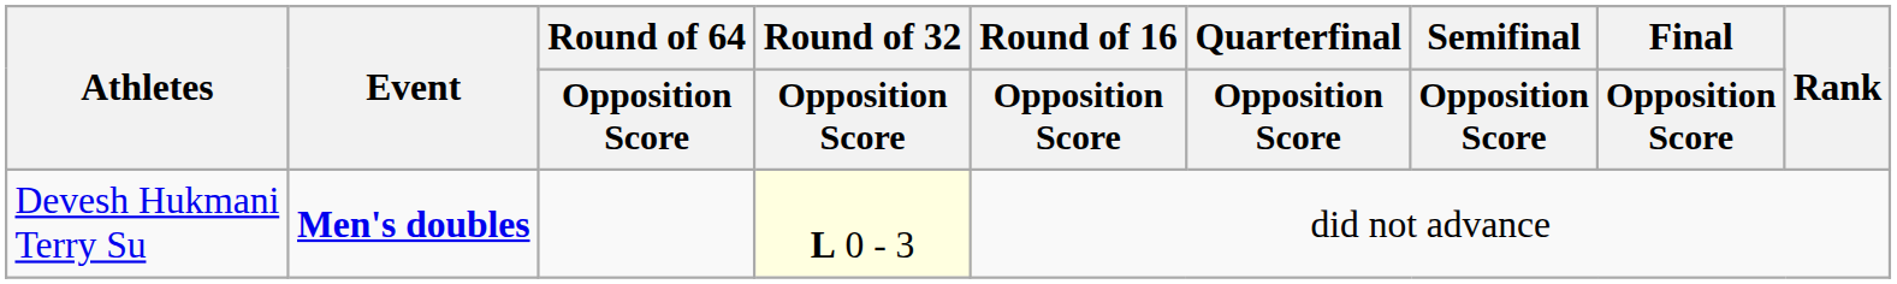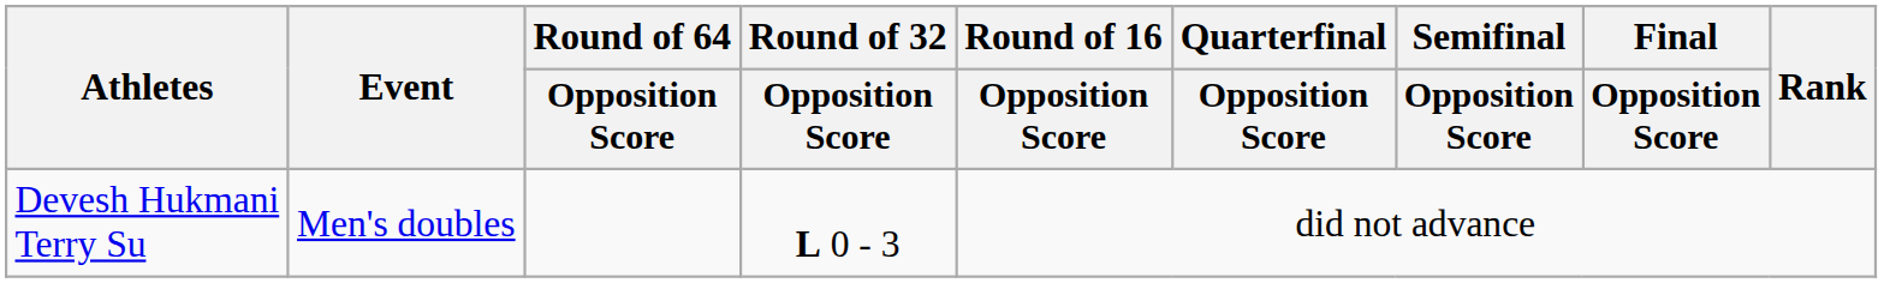Devesh Hukmani Terry Su | Event: bold -> normal
Devesh Hukmani Terry Su | Round of 32 / Opposition Score: lightyellow background -> no background
